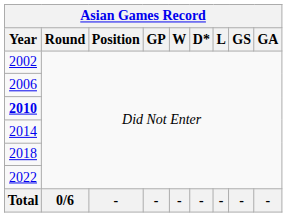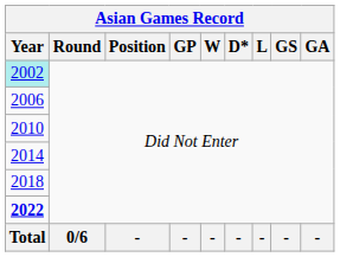2002 | Year: no background -> paleturquoise background
2010 | Year: bold -> normal
2022 | Year: normal -> bold
